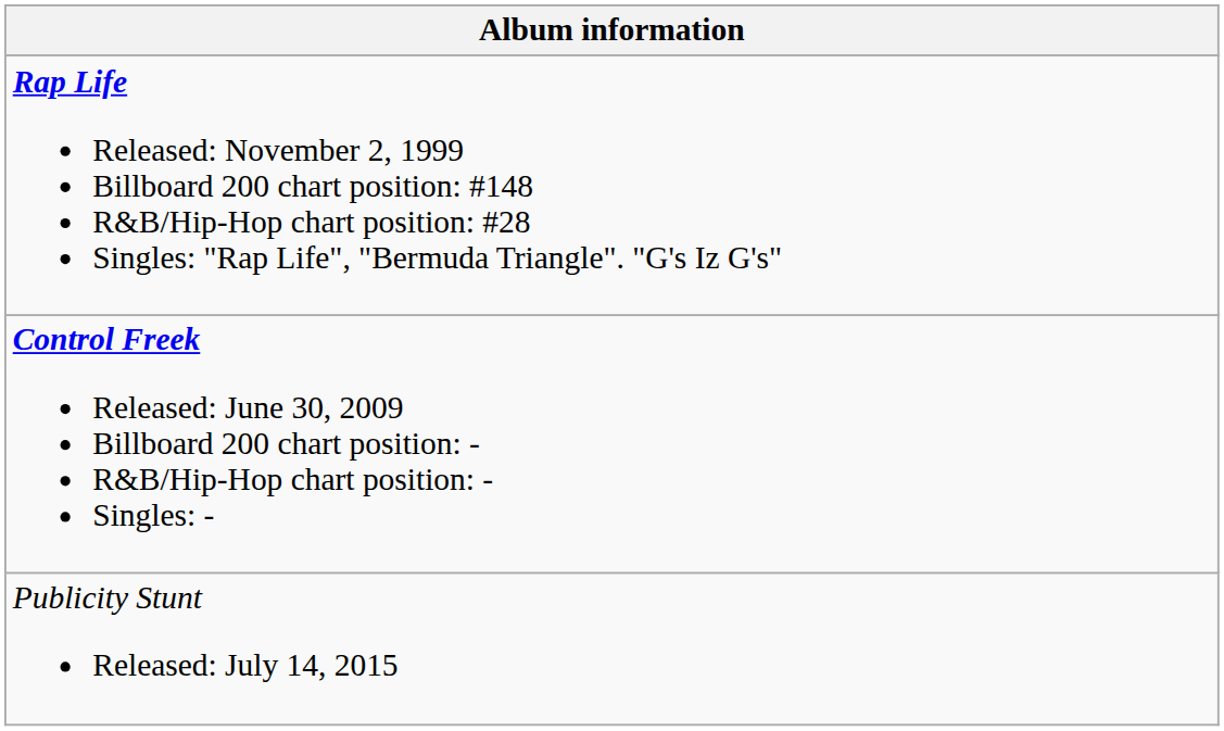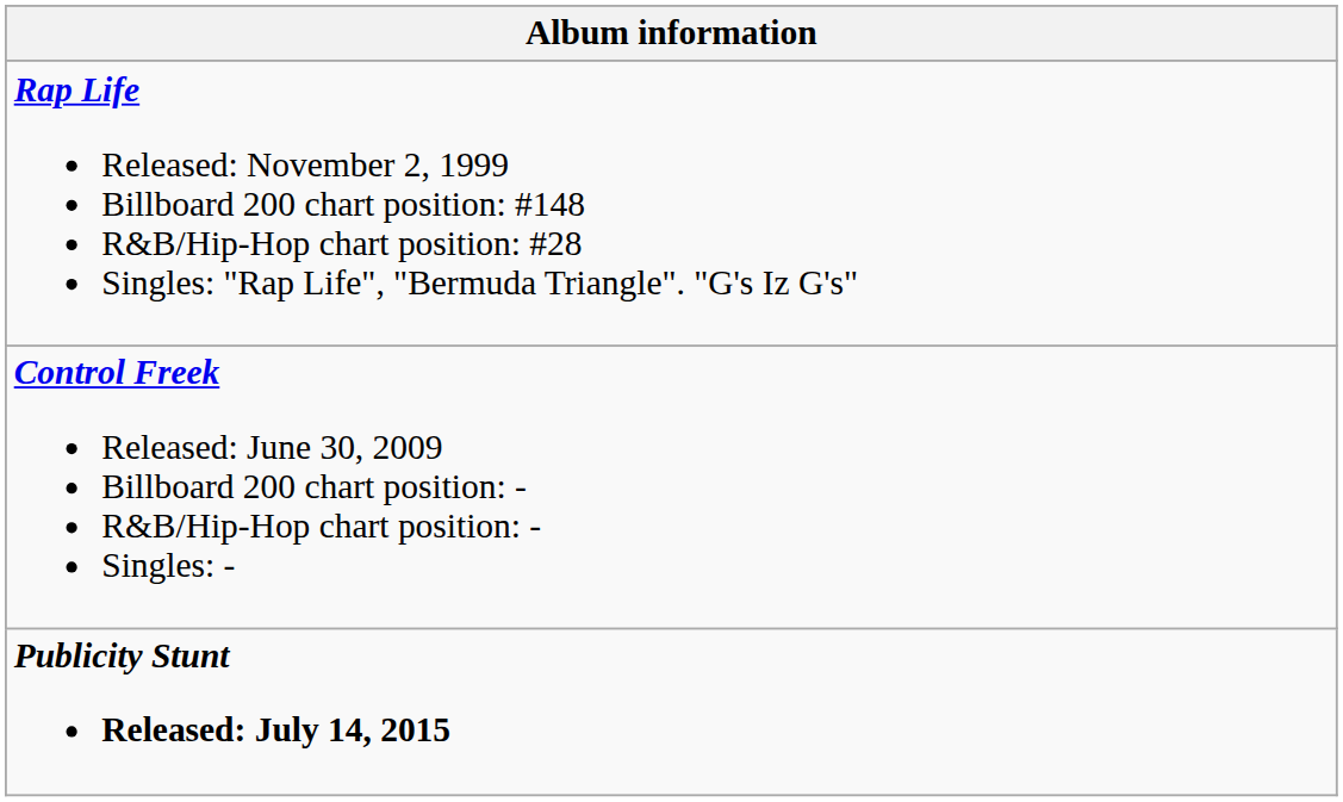row 4 | column 1: normal -> bold
